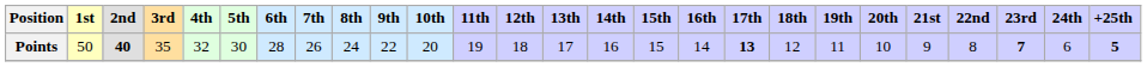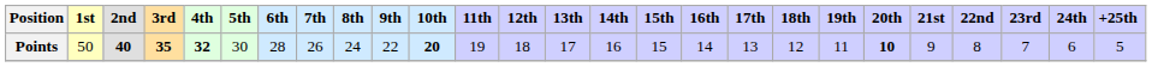Points | 3rd: normal -> bold
Points | 4th: normal -> bold
Points | 10th: normal -> bold
Points | 17th: bold -> normal
Points | 20th: normal -> bold
Points | 23rd: bold -> normal
Points | +25th: bold -> normal
